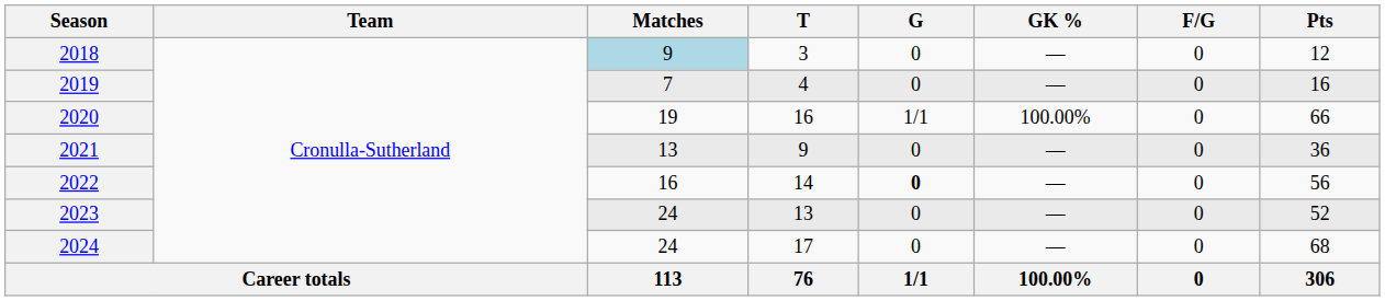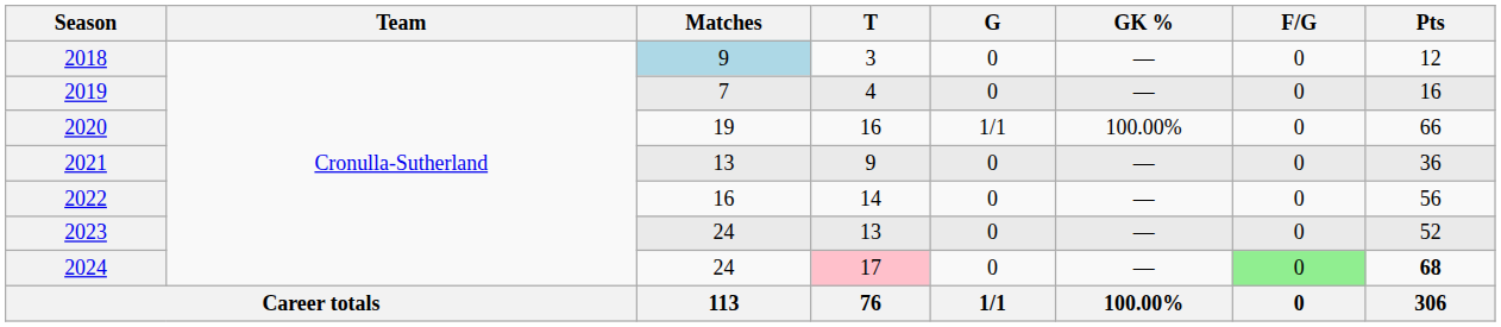2022 | G: bold -> normal
2024 | T: no background -> pink background
2024 | F/G: no background -> lightgreen background
2024 | Pts: normal -> bold
